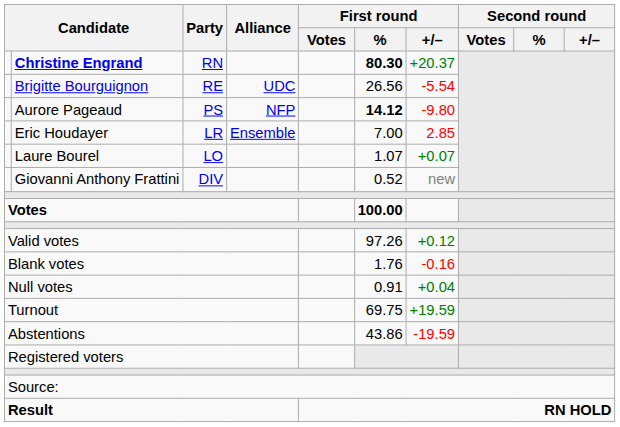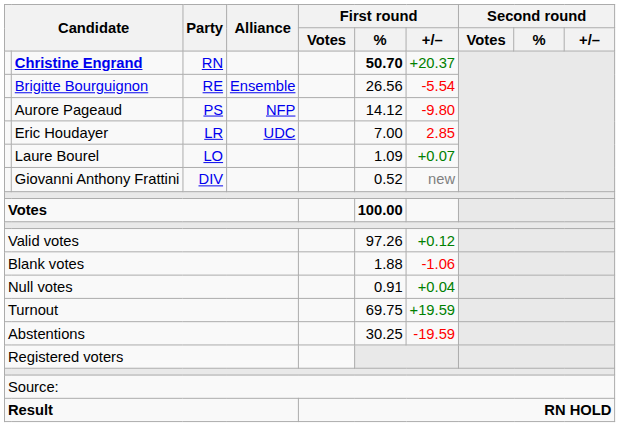Christine Engrand | First round / %: 80.30 -> 50.70
Brigitte Bourguignon | Alliance: UDC -> Ensemble
Aurore Pageaud | First round / %: bold -> normal
Eric Houdayer | Alliance: Ensemble -> UDC
Laure Bourel | First round / %: 1.07 -> 1.09
Blank votes | First round / %: 1.76 -> 1.88
Blank votes | First round / +/–: -0.16 -> -1.06
Abstentions | First round / %: 43.86 -> 30.25
